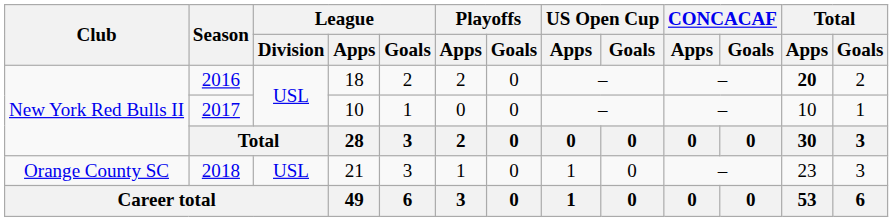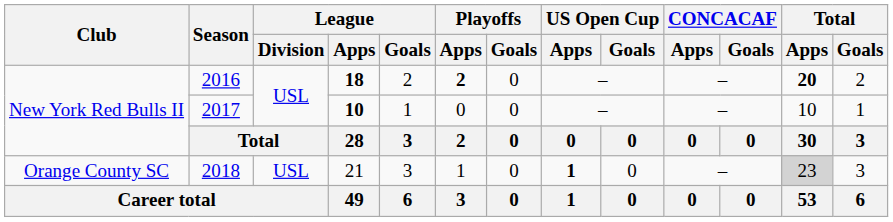2016 | League / Apps: normal -> bold
2016 | Playoffs / Apps: normal -> bold
2017 | League / Apps: normal -> bold
2018 | US Open Cup / Apps: normal -> bold
2018 | Total / Apps: no background -> lightgrey background
